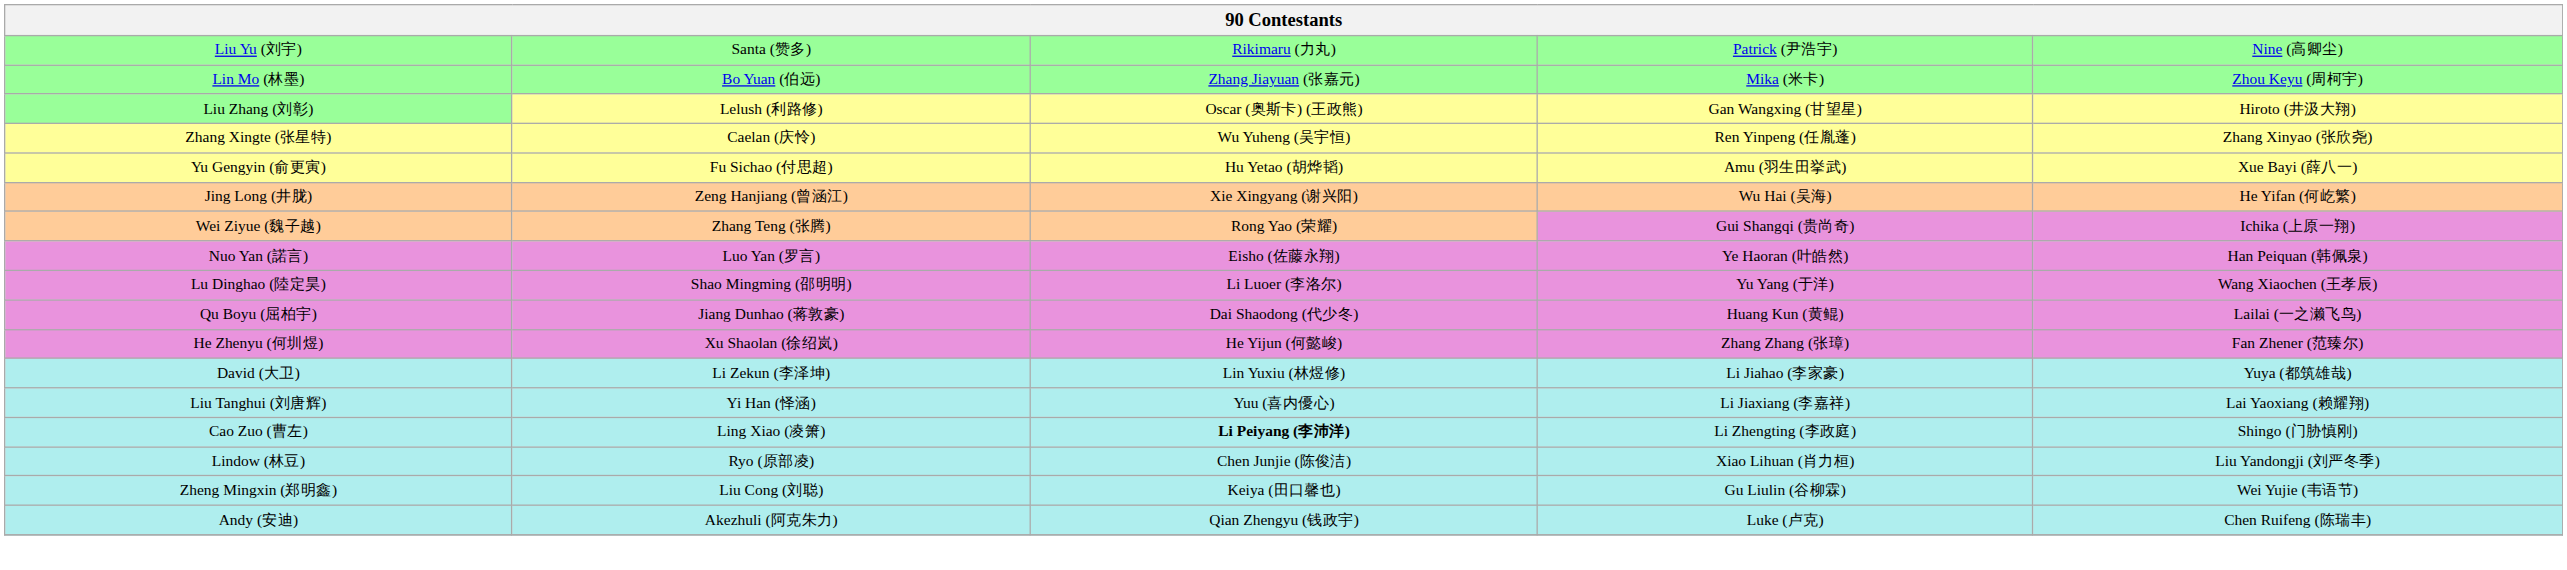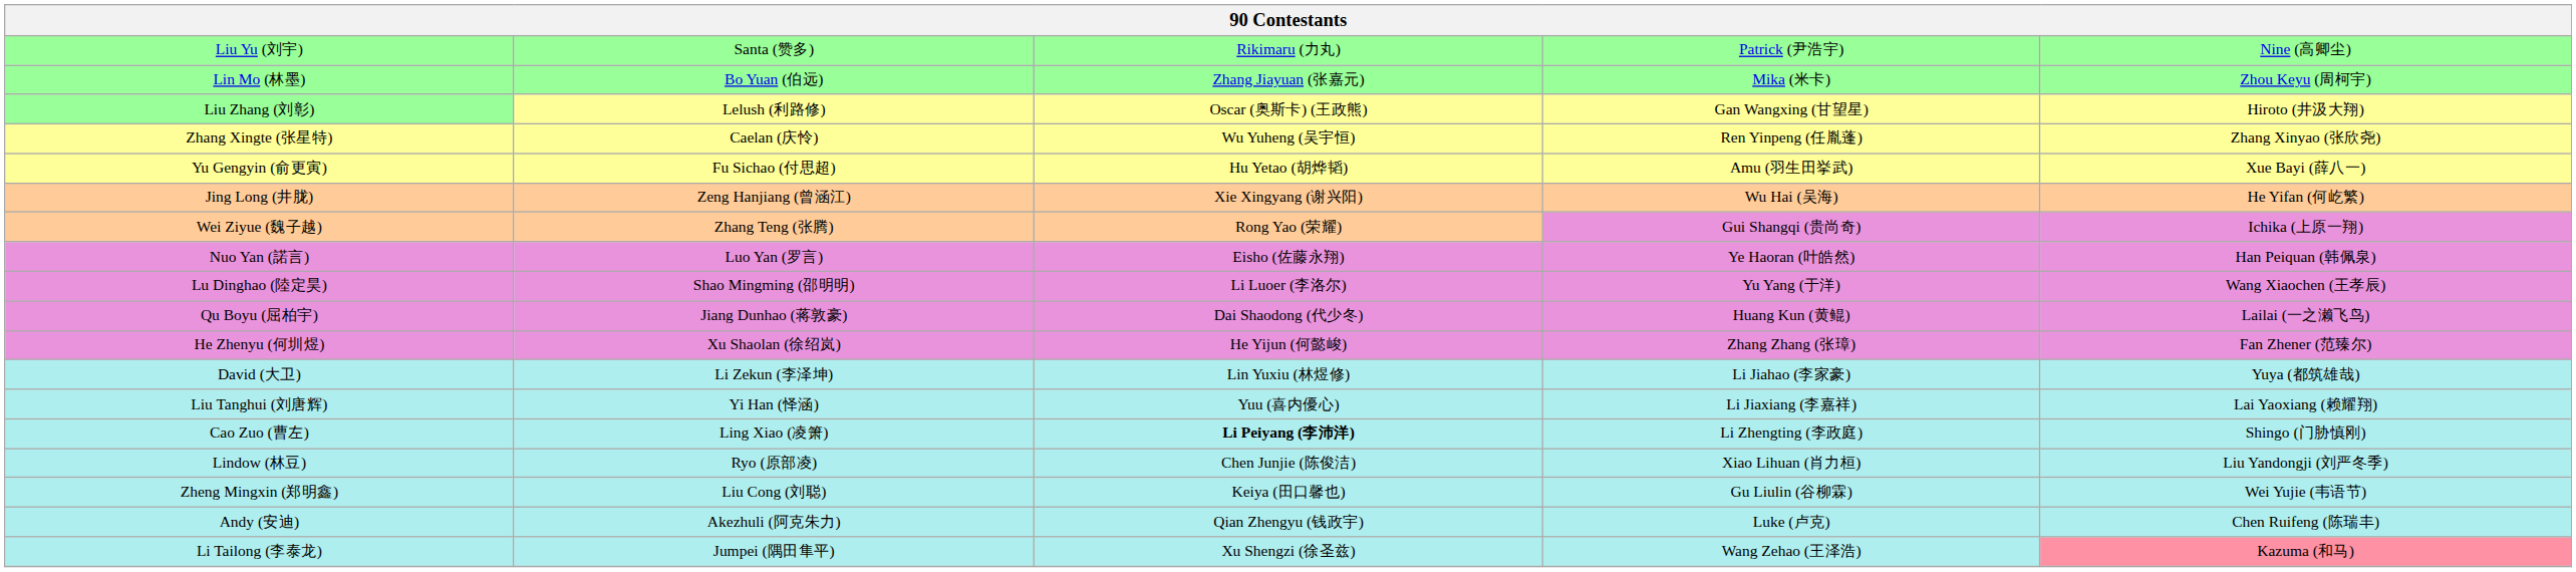+ row: Li Tailong (李泰龙) | Jumpei (隅田隼平) | Xu Shengzi (徐圣兹) | Wang Zehao (王泽浩) | Kazuma (和马)
